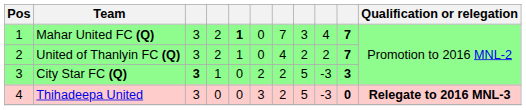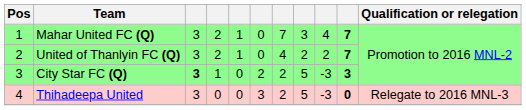Mahar United FC (Q) | column 5: bold -> normal
Thihadeepa United | Qualification or relegation: bold -> normal
